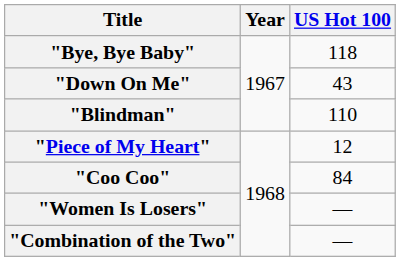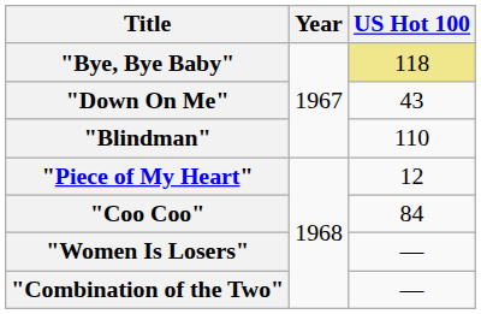"Bye, Bye Baby" | US Hot 100: no background -> khaki background
